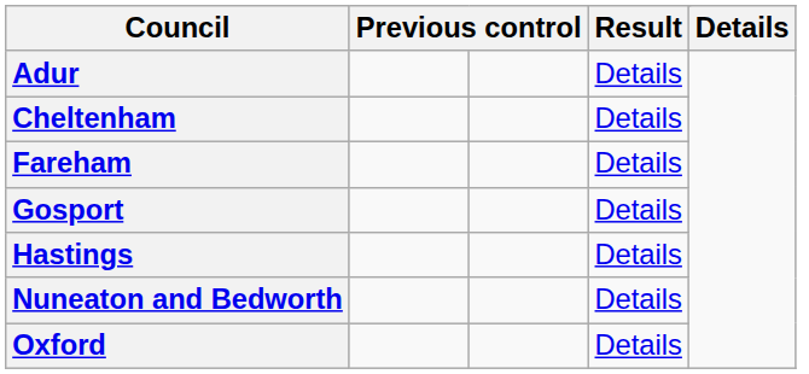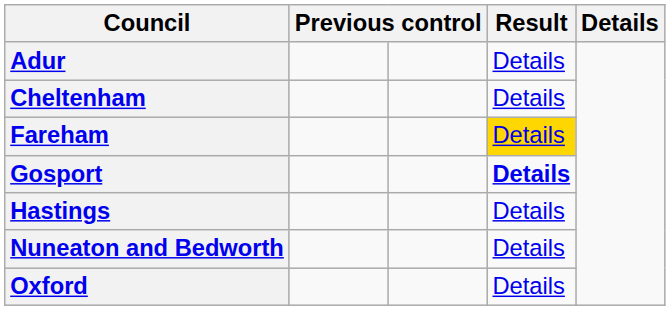Fareham | column 4: no background -> gold background
Gosport | column 4: normal -> bold
